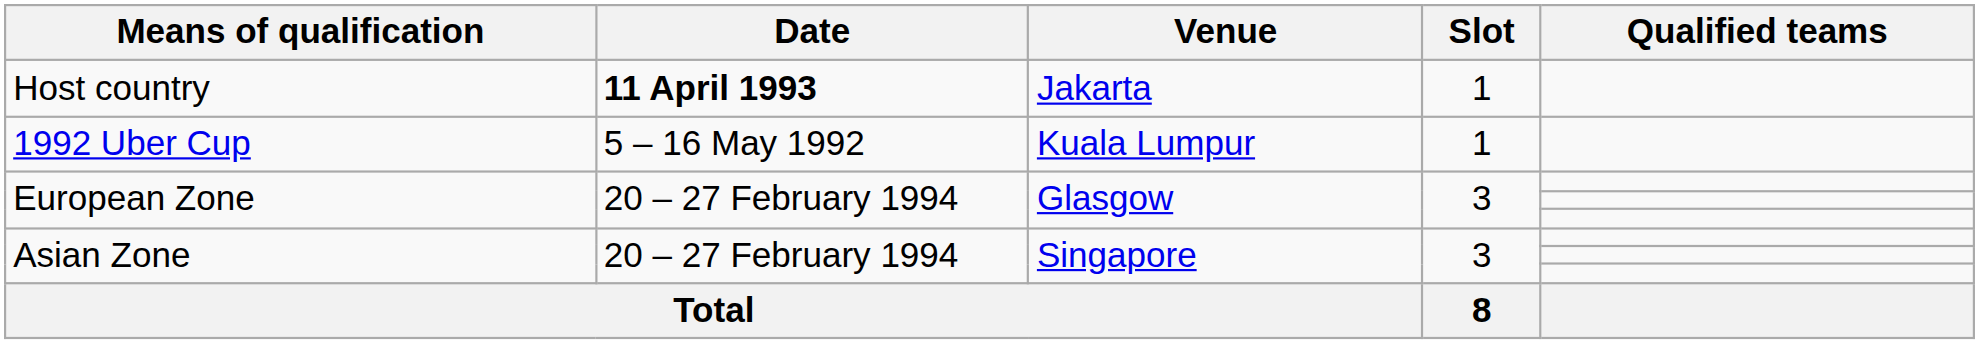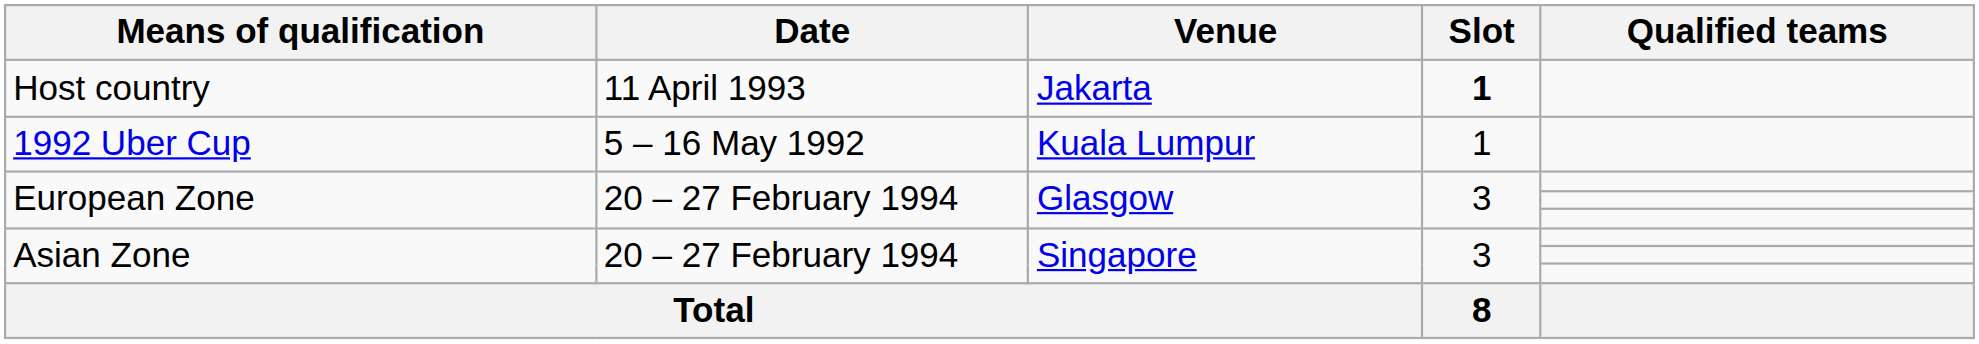Host country | Date: bold -> normal
Host country | Slot: normal -> bold
